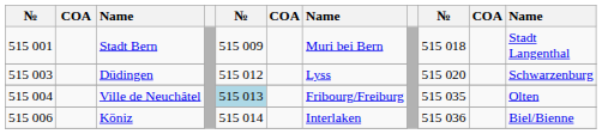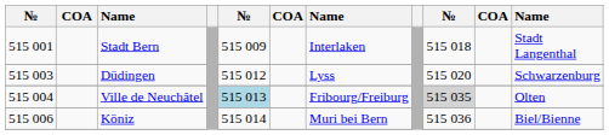Stadt Bern | column 7: Muri bei Bern -> Interlaken
Ville de Neuchâtel | column 9: no background -> lightgrey background
Köniz | column 7: Interlaken -> Muri bei Bern
